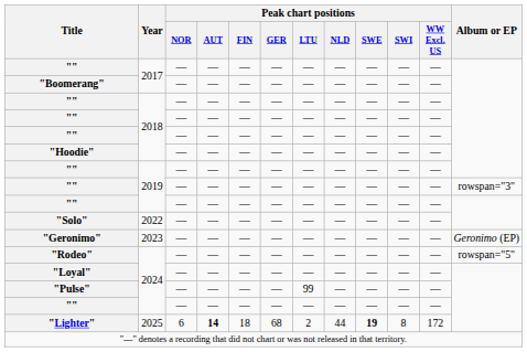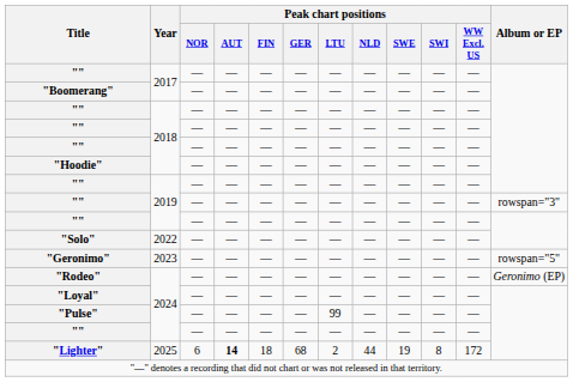"Geronimo" | Album or EP: Geronimo (EP) -> rowspan="5"
"Rodeo" | Album or EP: rowspan="5" -> Geronimo (EP)
"Lighter" | Peak chart positions / SWE: bold -> normal
